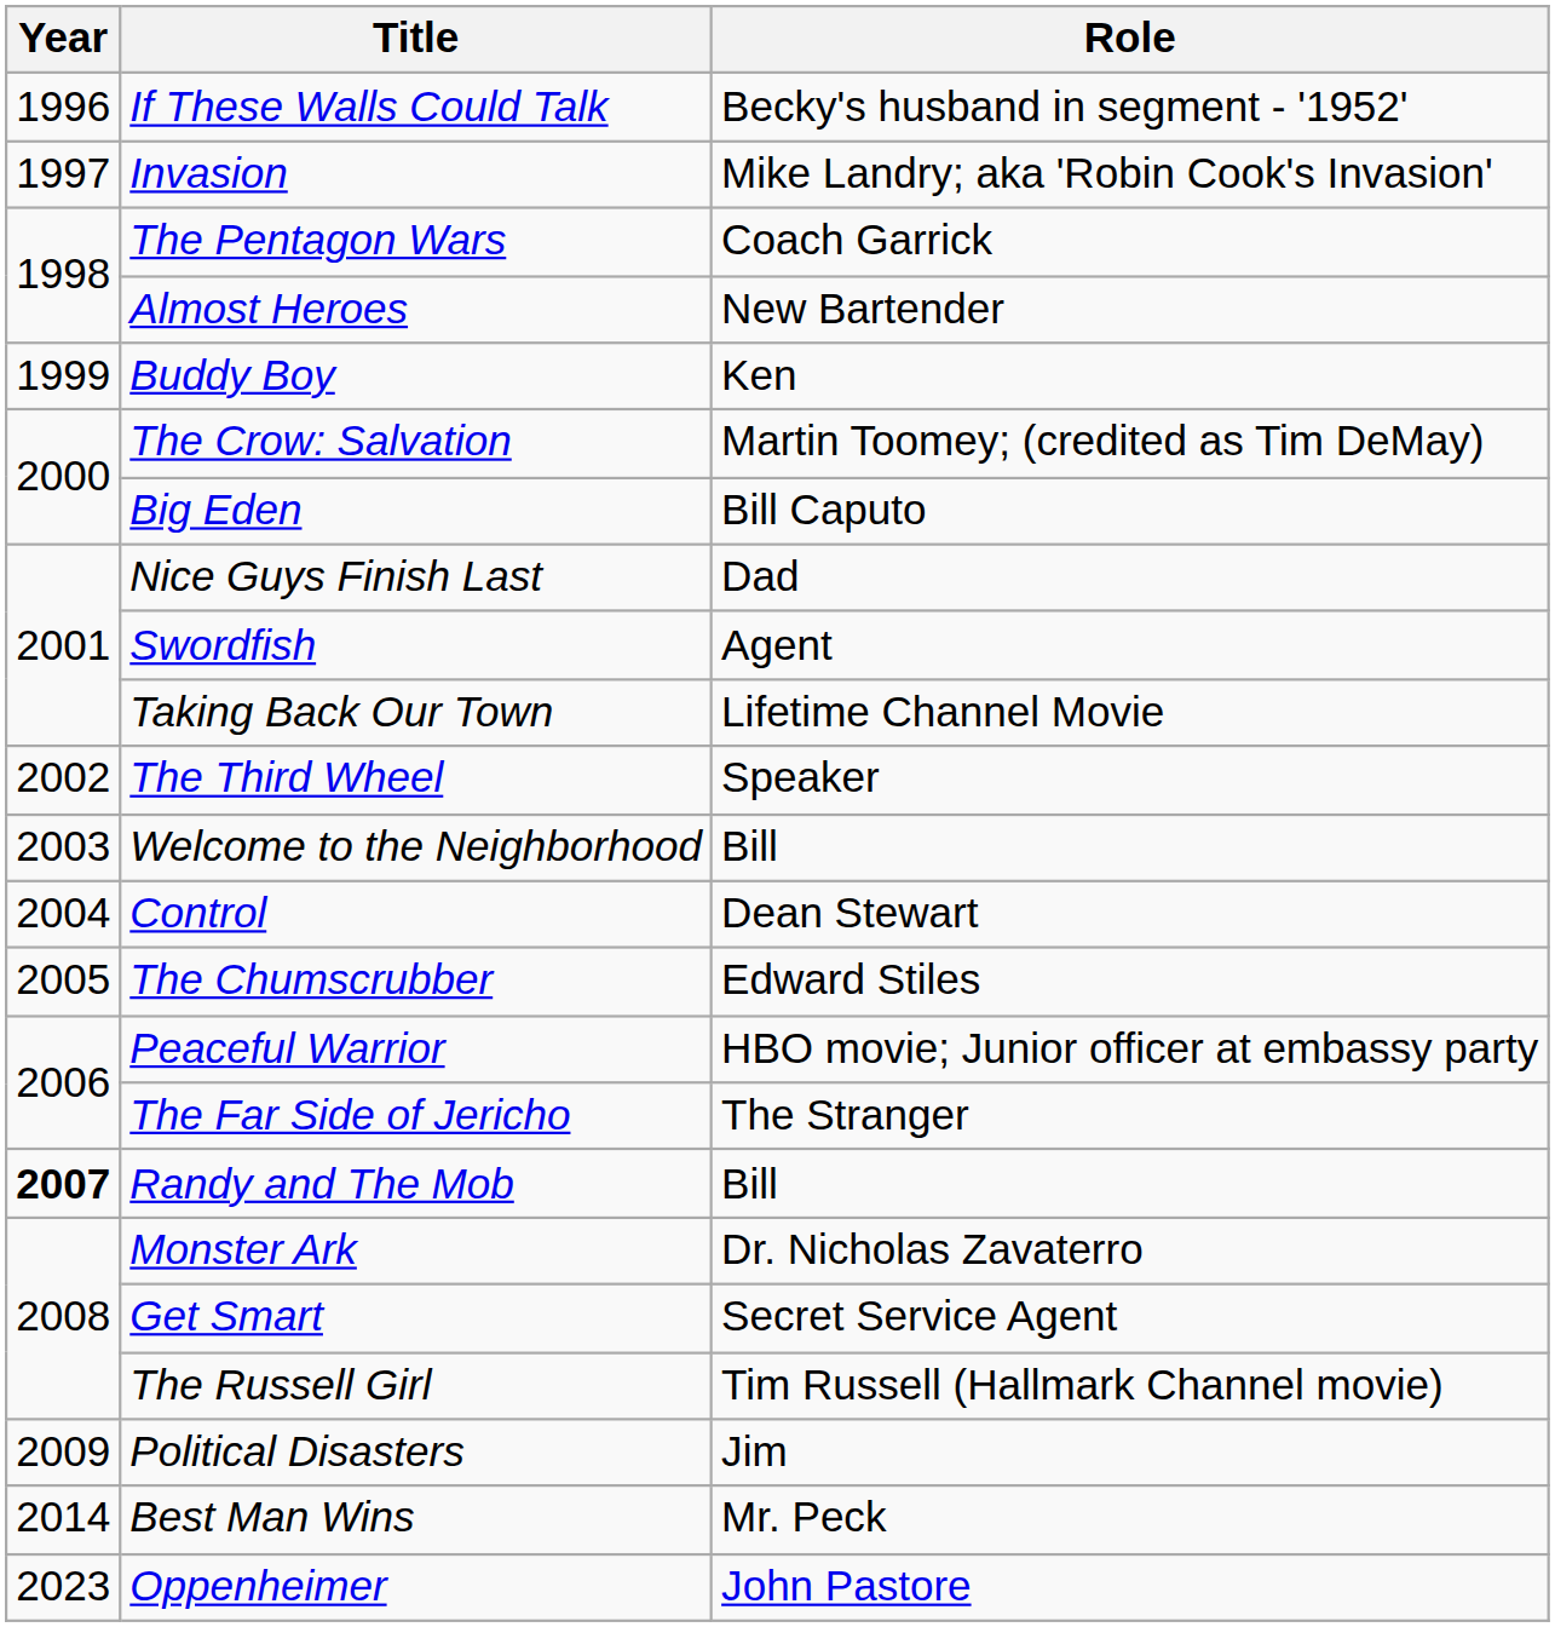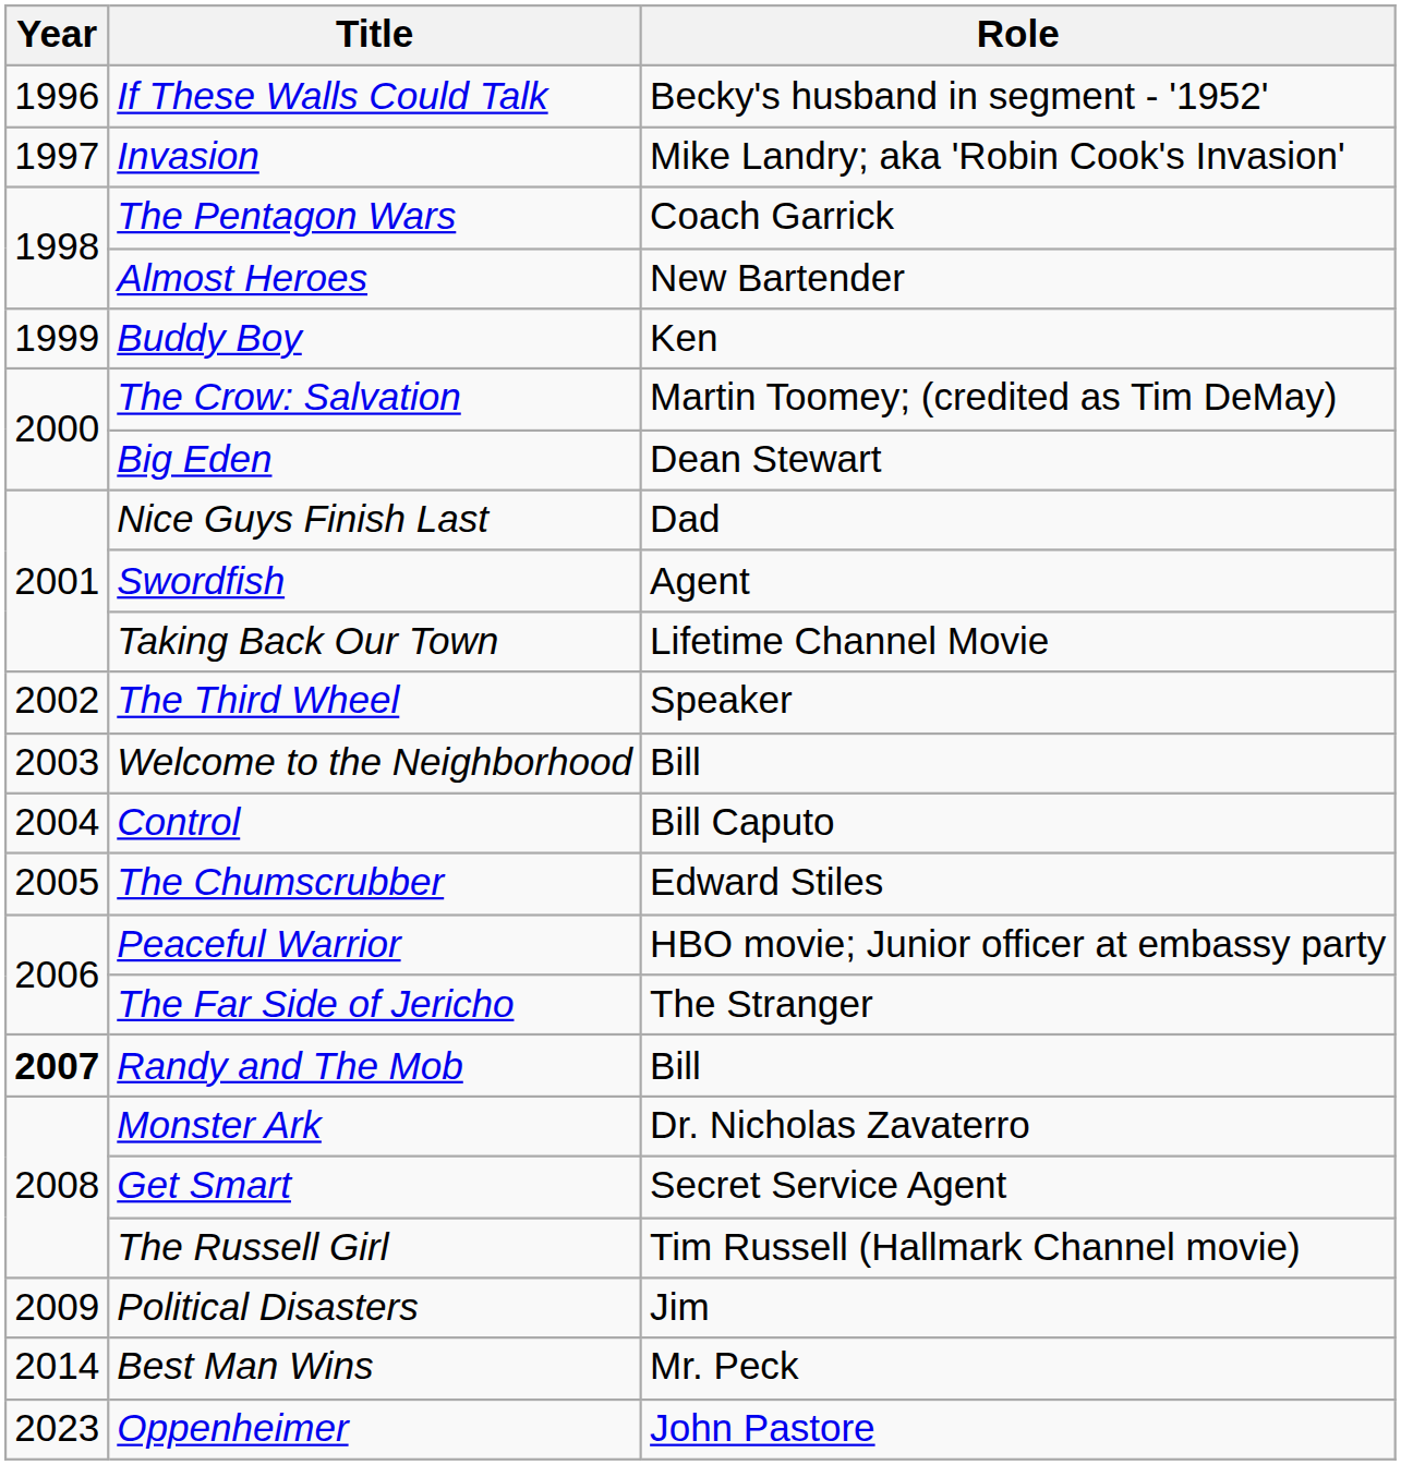Big Eden | Role: Bill Caputo -> Dean Stewart
Control | Role: Dean Stewart -> Bill Caputo
